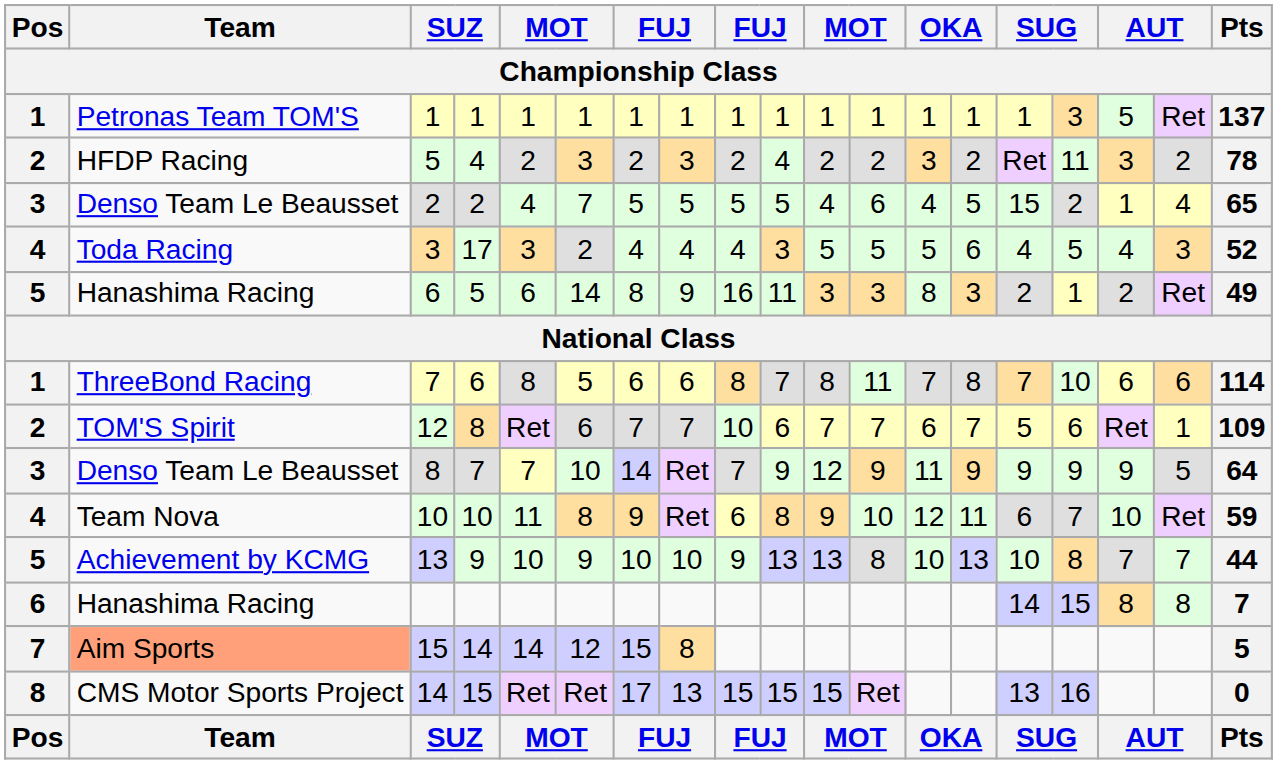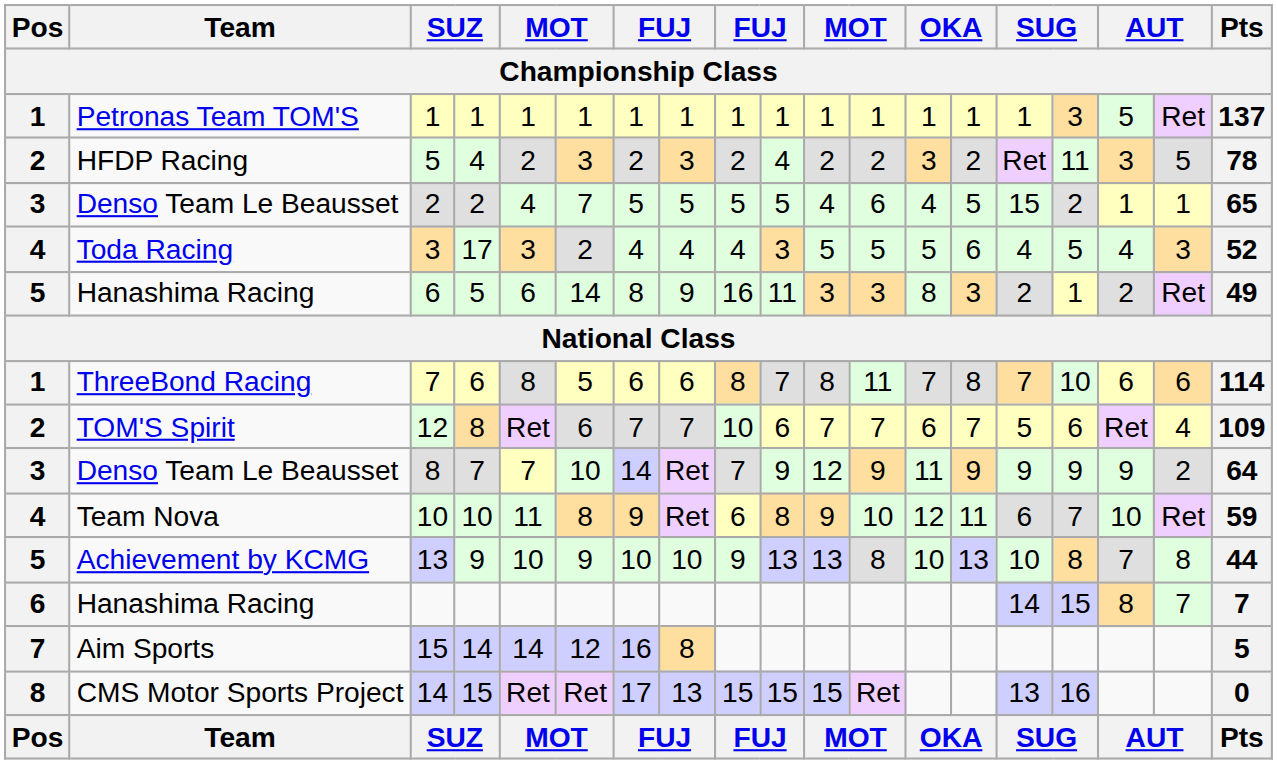row 4 | column 18: 2 -> 5
row 5 | column 18: 4 -> 1
row 10 | column 18: 1 -> 4
row 11 | column 18: 5 -> 2
row 13 | column 18: 7 -> 8
row 14 | column 18: 8 -> 7
row 15 | Team: lightsalmon background -> no background
row 15 | column 7: 15 -> 16
